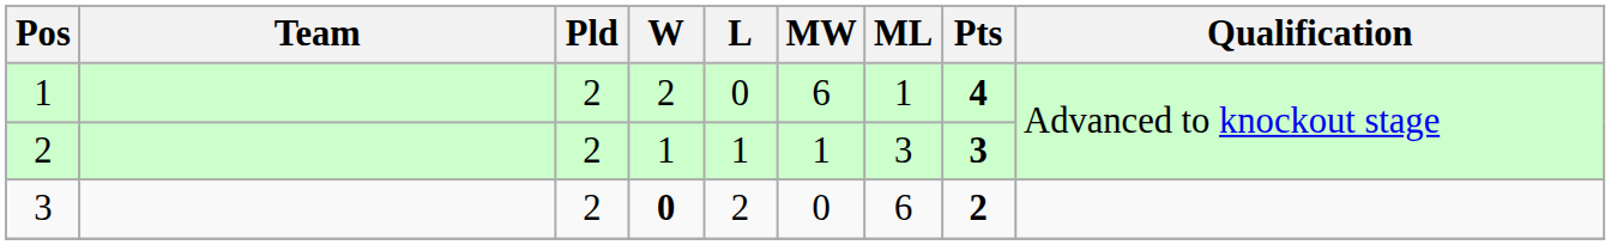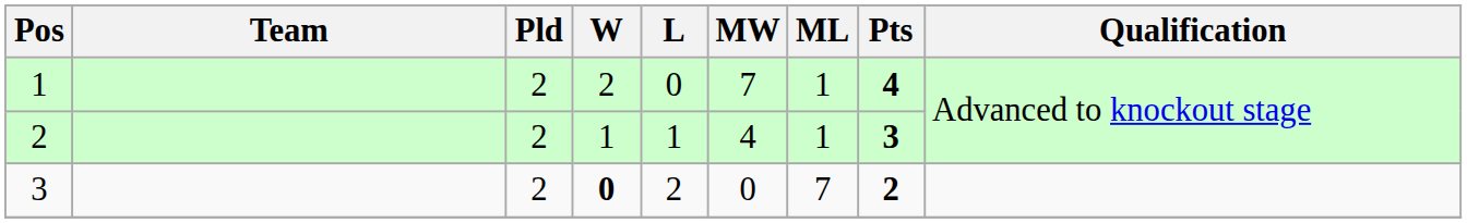row 2 | MW: 6 -> 7
row 3 | MW: 1 -> 4
row 3 | ML: 3 -> 1
row 4 | ML: 6 -> 7
